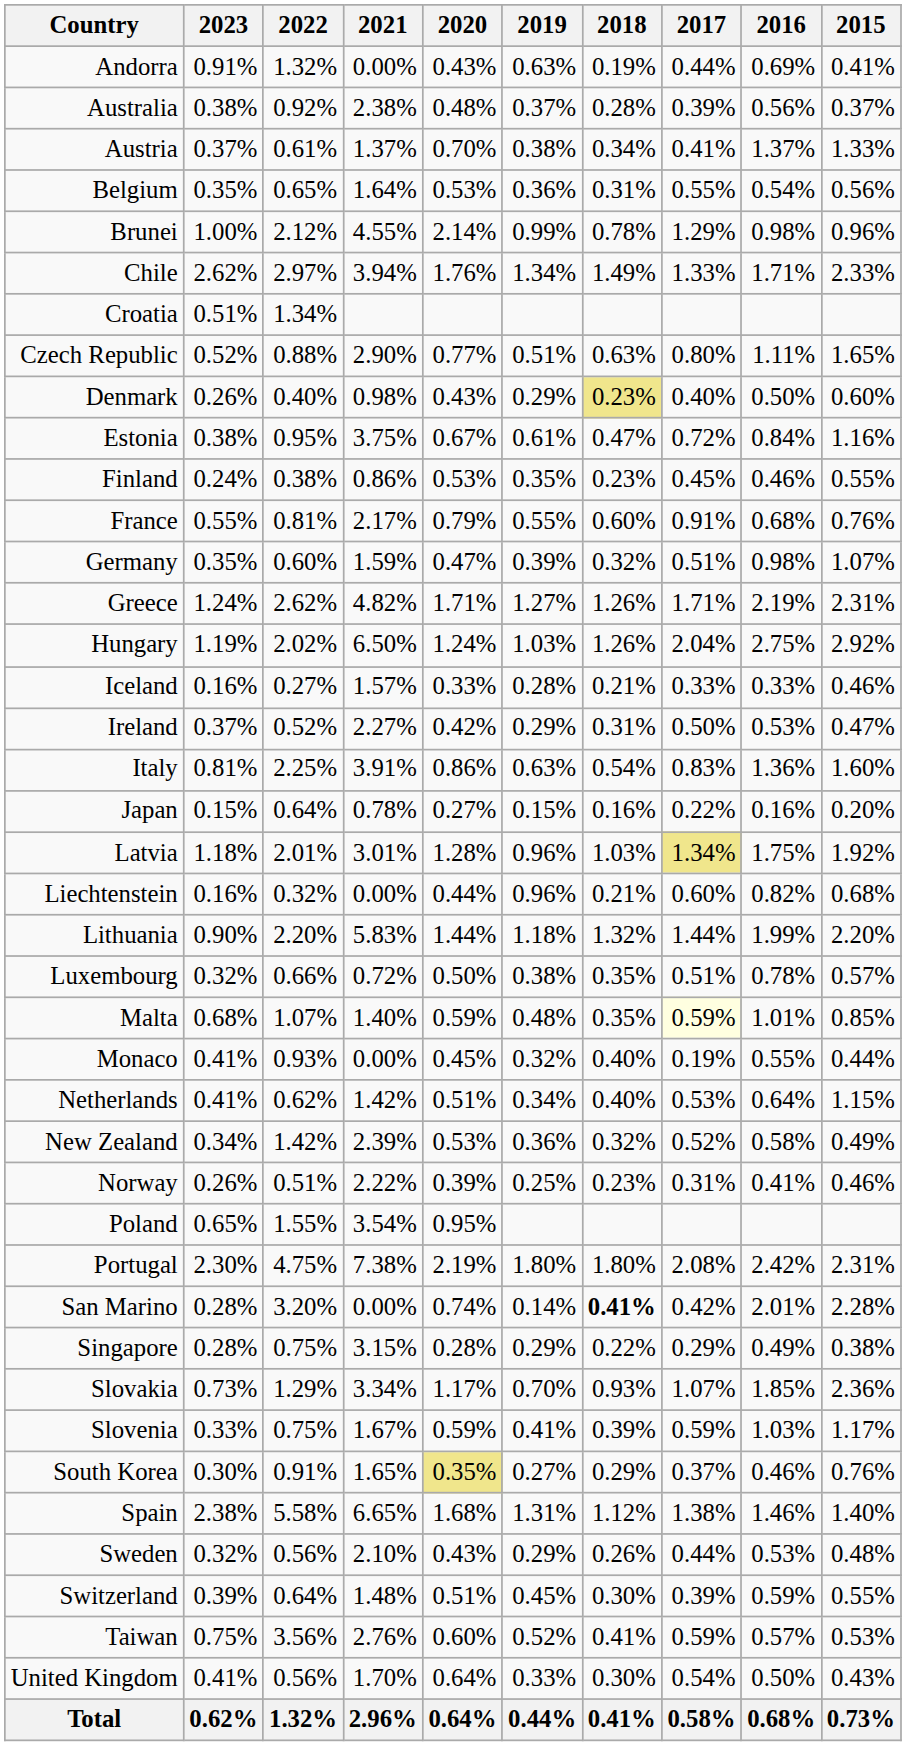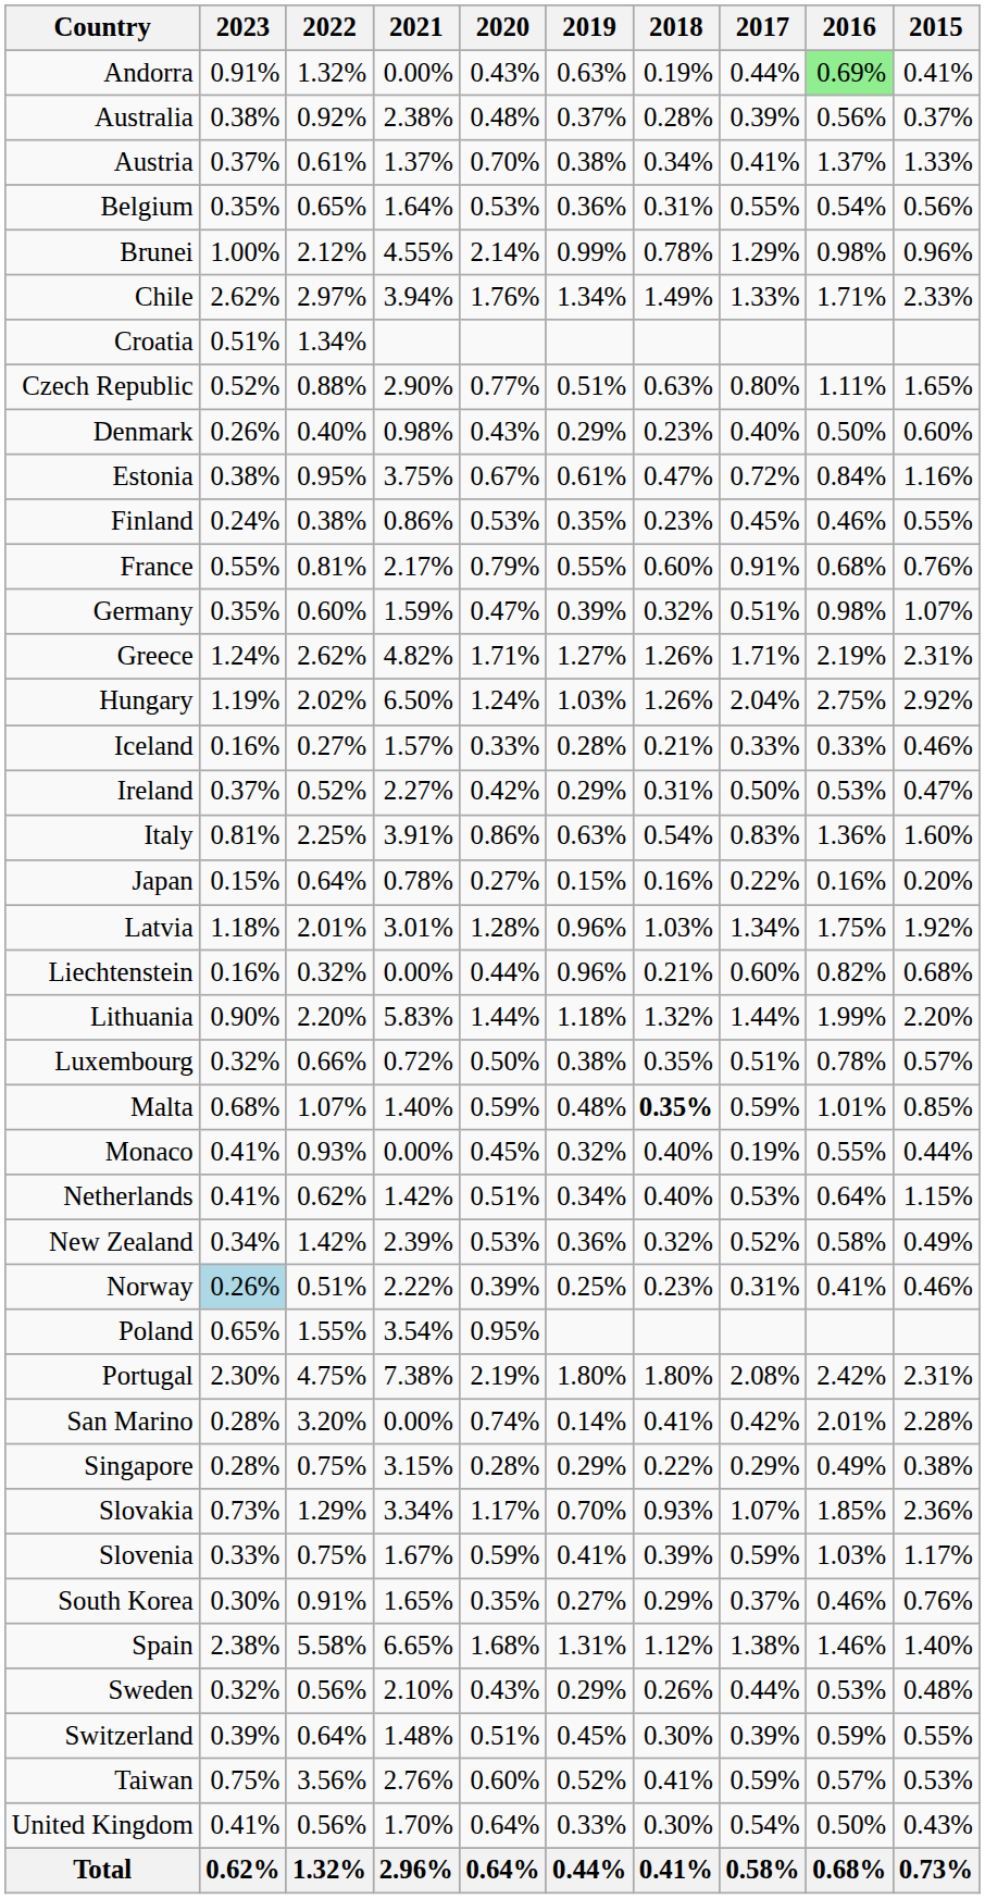Andorra | 2016: no background -> lightgreen background
Denmark | 2018: khaki background -> no background
Latvia | 2017: khaki background -> no background
Malta | 2018: normal -> bold
Malta | 2017: lightyellow background -> no background
Norway | 2023: no background -> lightblue background
San Marino | 2018: bold -> normal
South Korea | 2020: khaki background -> no background
